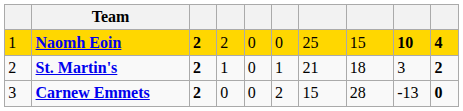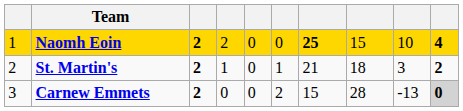Naomh Eoin | column 7: normal -> bold
Naomh Eoin | column 9: bold -> normal
Carnew Emmets | column 10: no background -> lightgrey background
